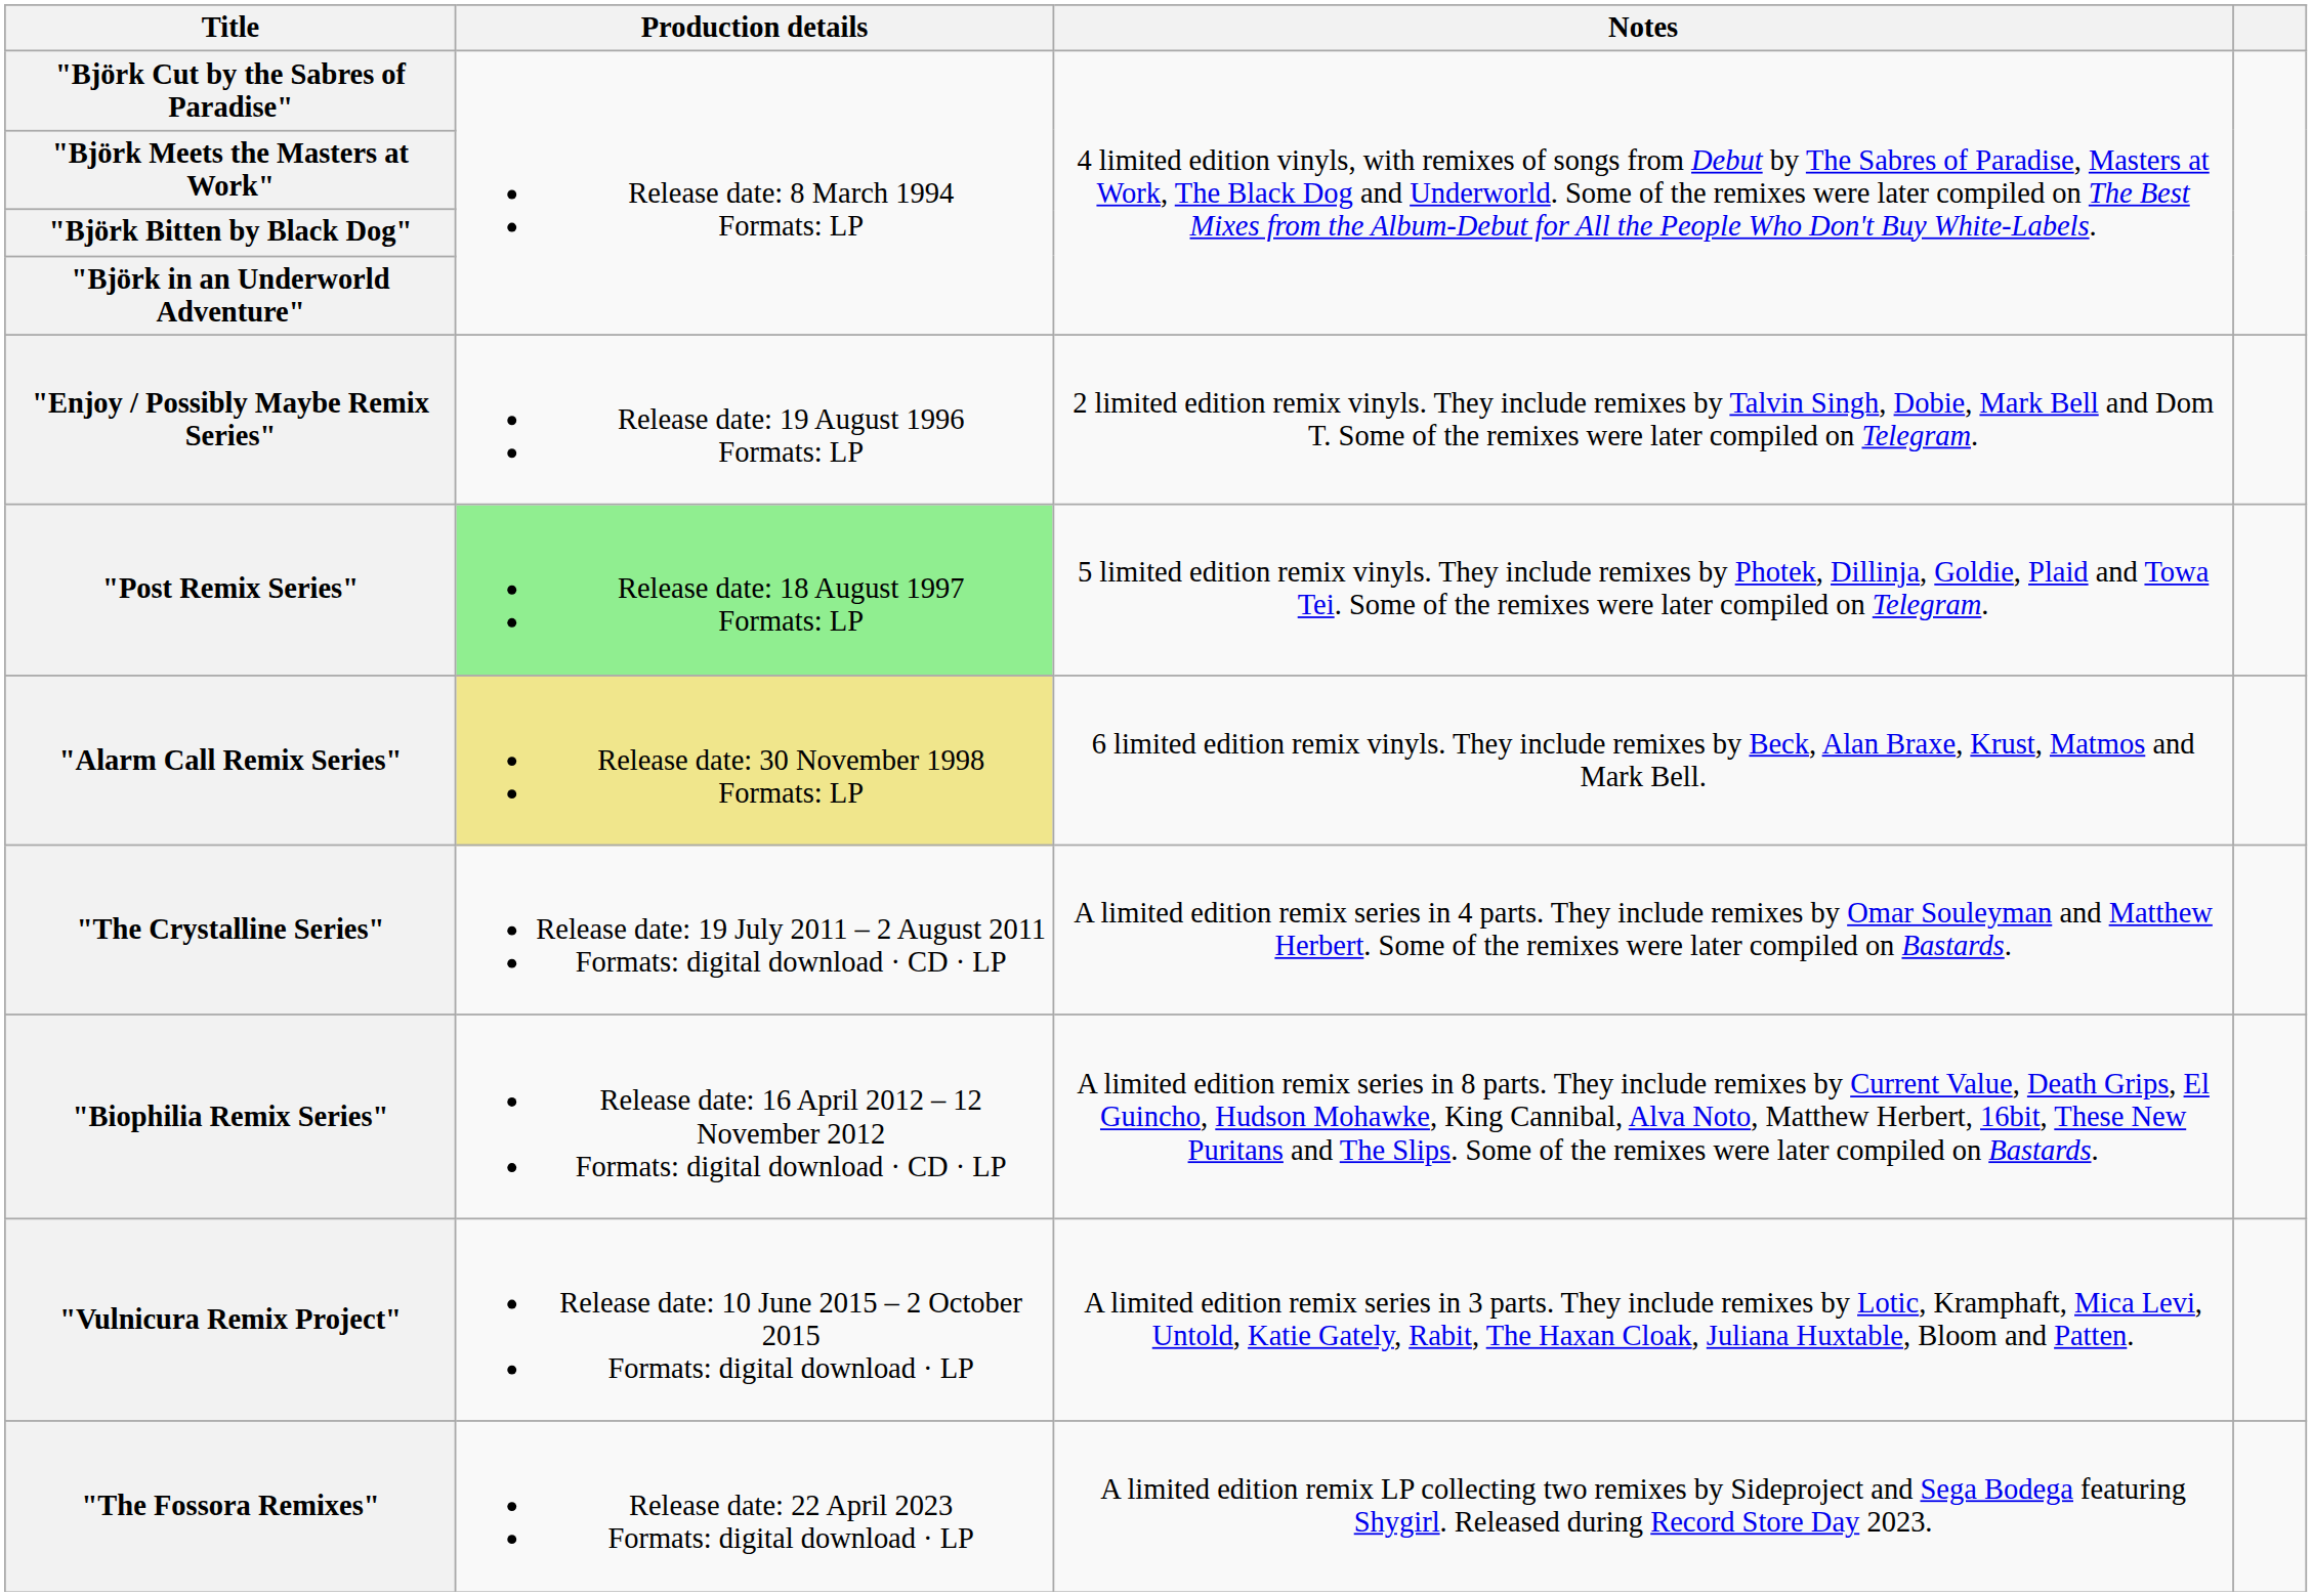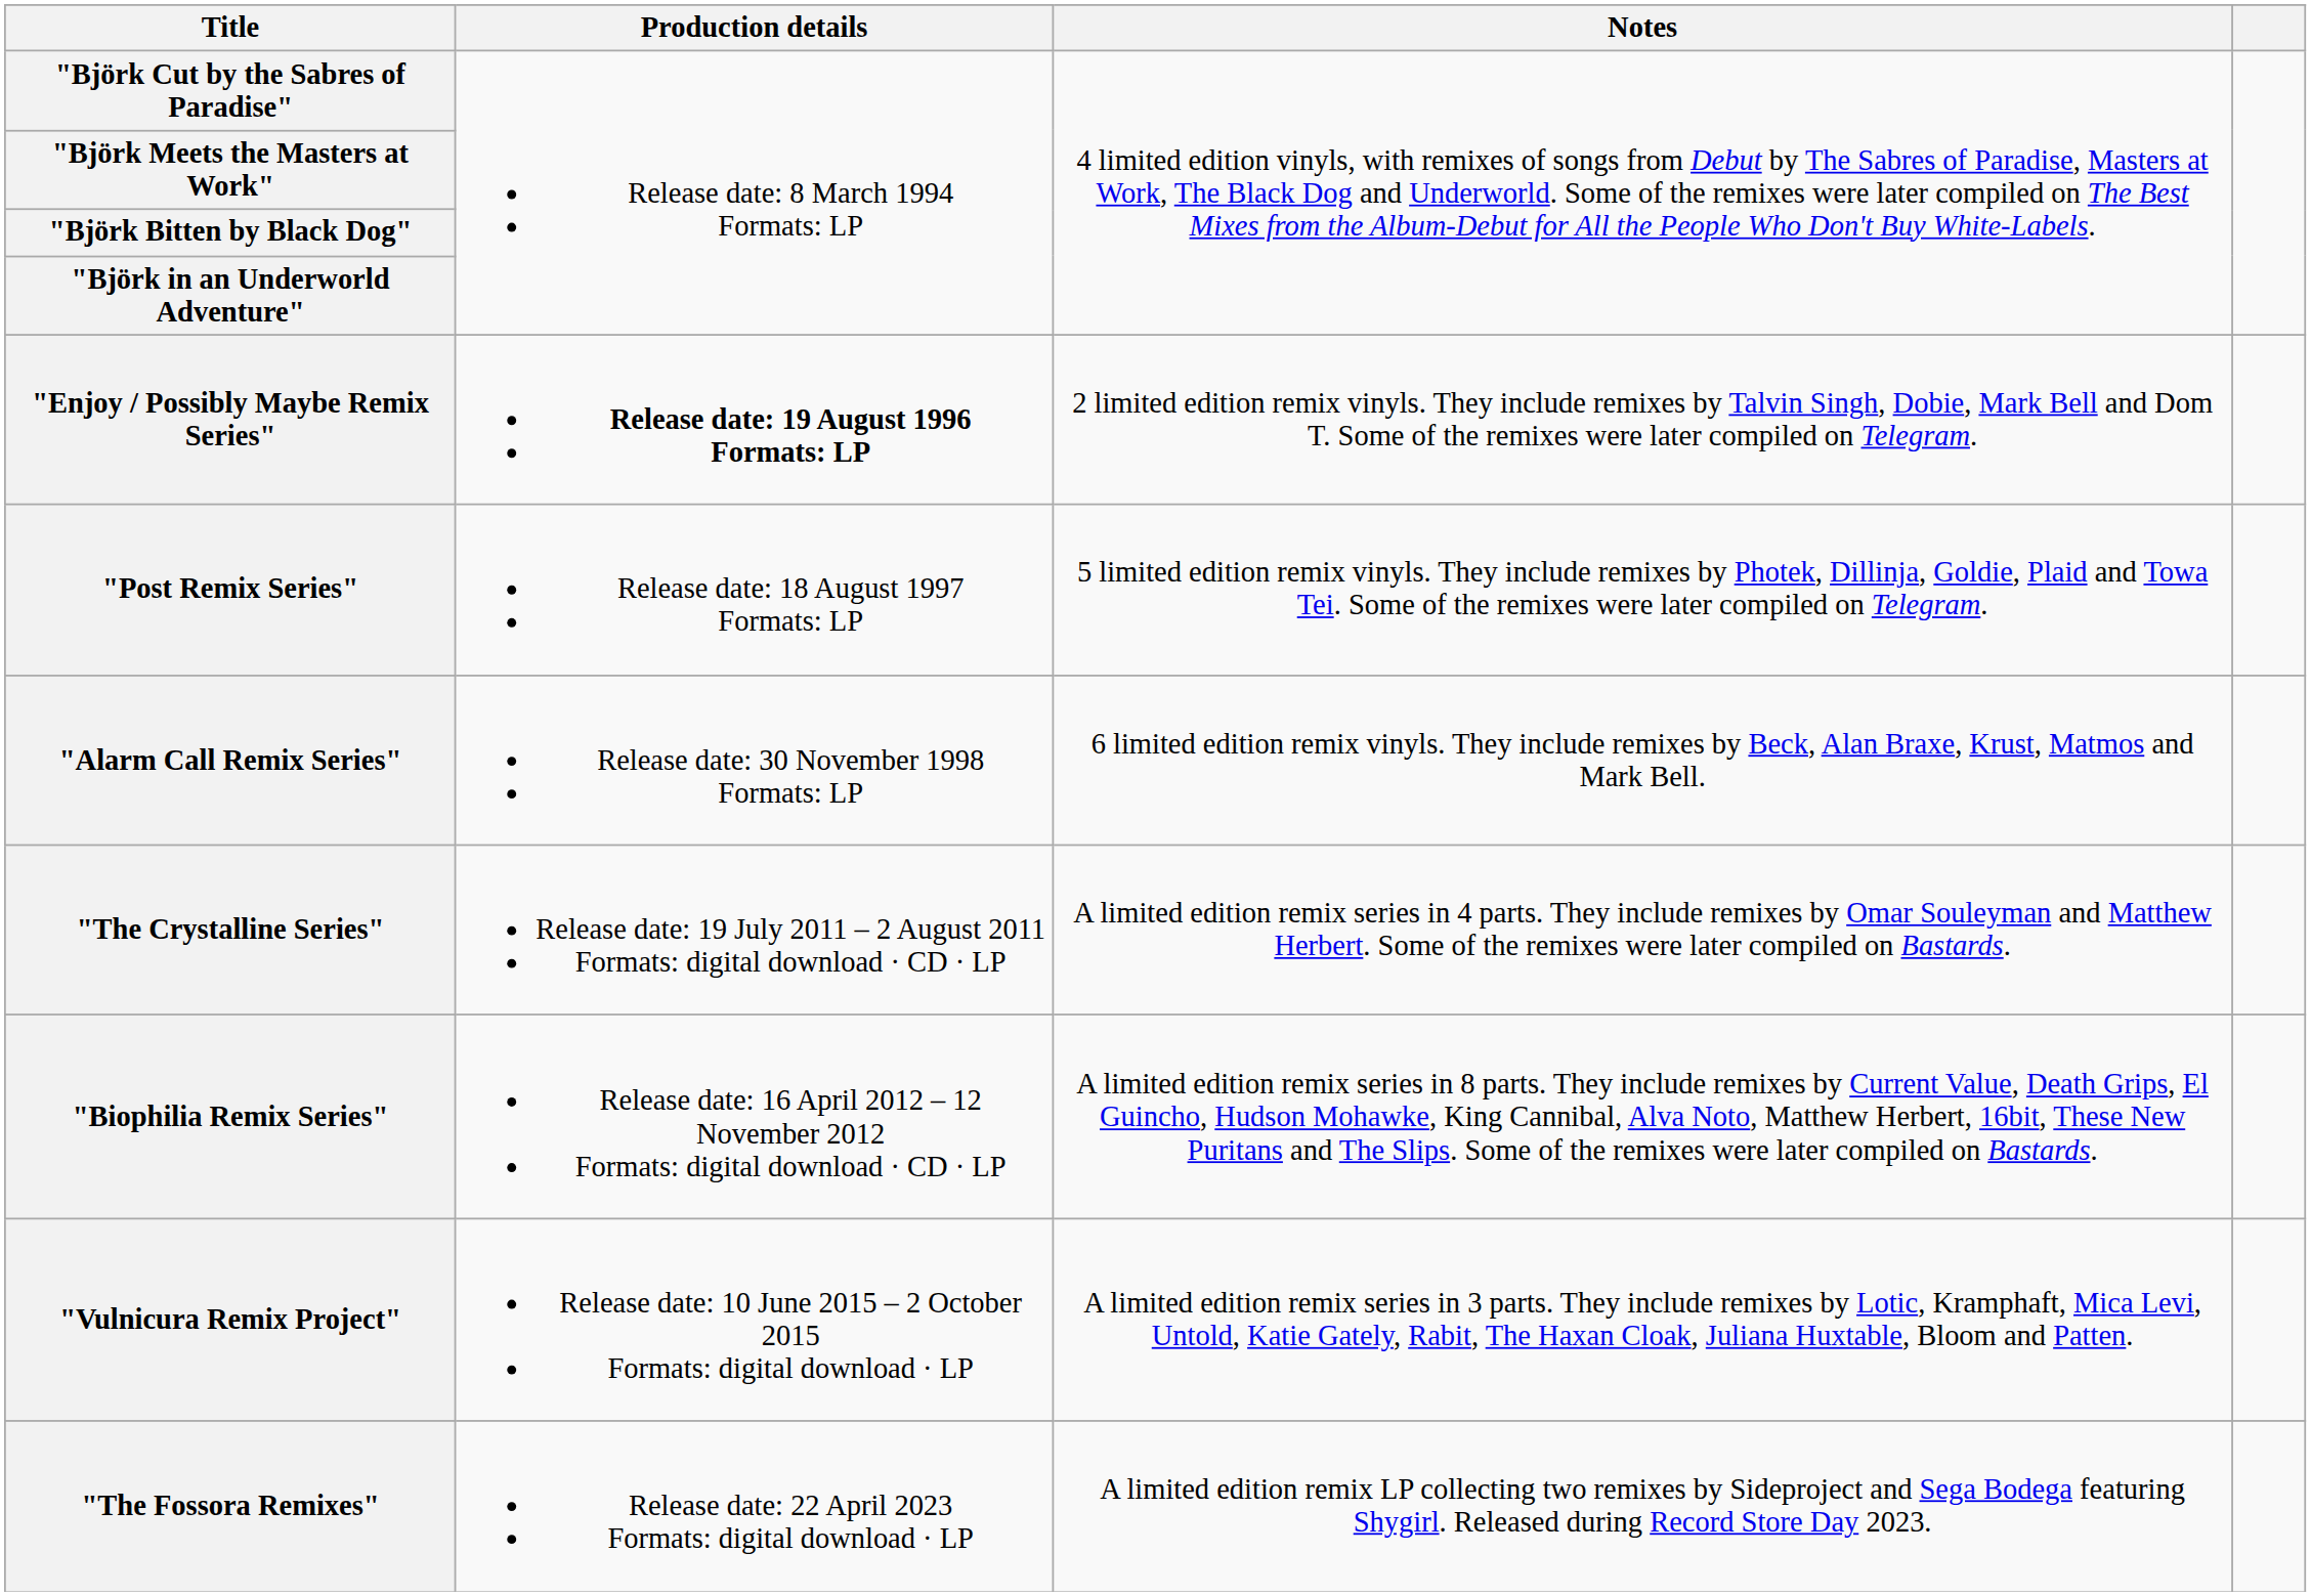"Enjoy / Possibly Maybe Remix Series" | Production details: normal -> bold
"Post Remix Series" | Production details: lightgreen background -> no background
"Alarm Call Remix Series" | Production details: khaki background -> no background
